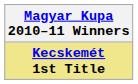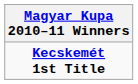row 2 | column 1: khaki background -> no background
